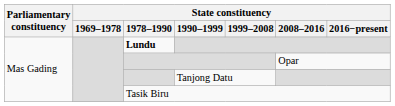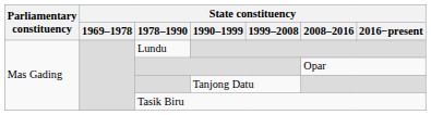Lundu | State constituency / 1978–1990: bold -> normal
